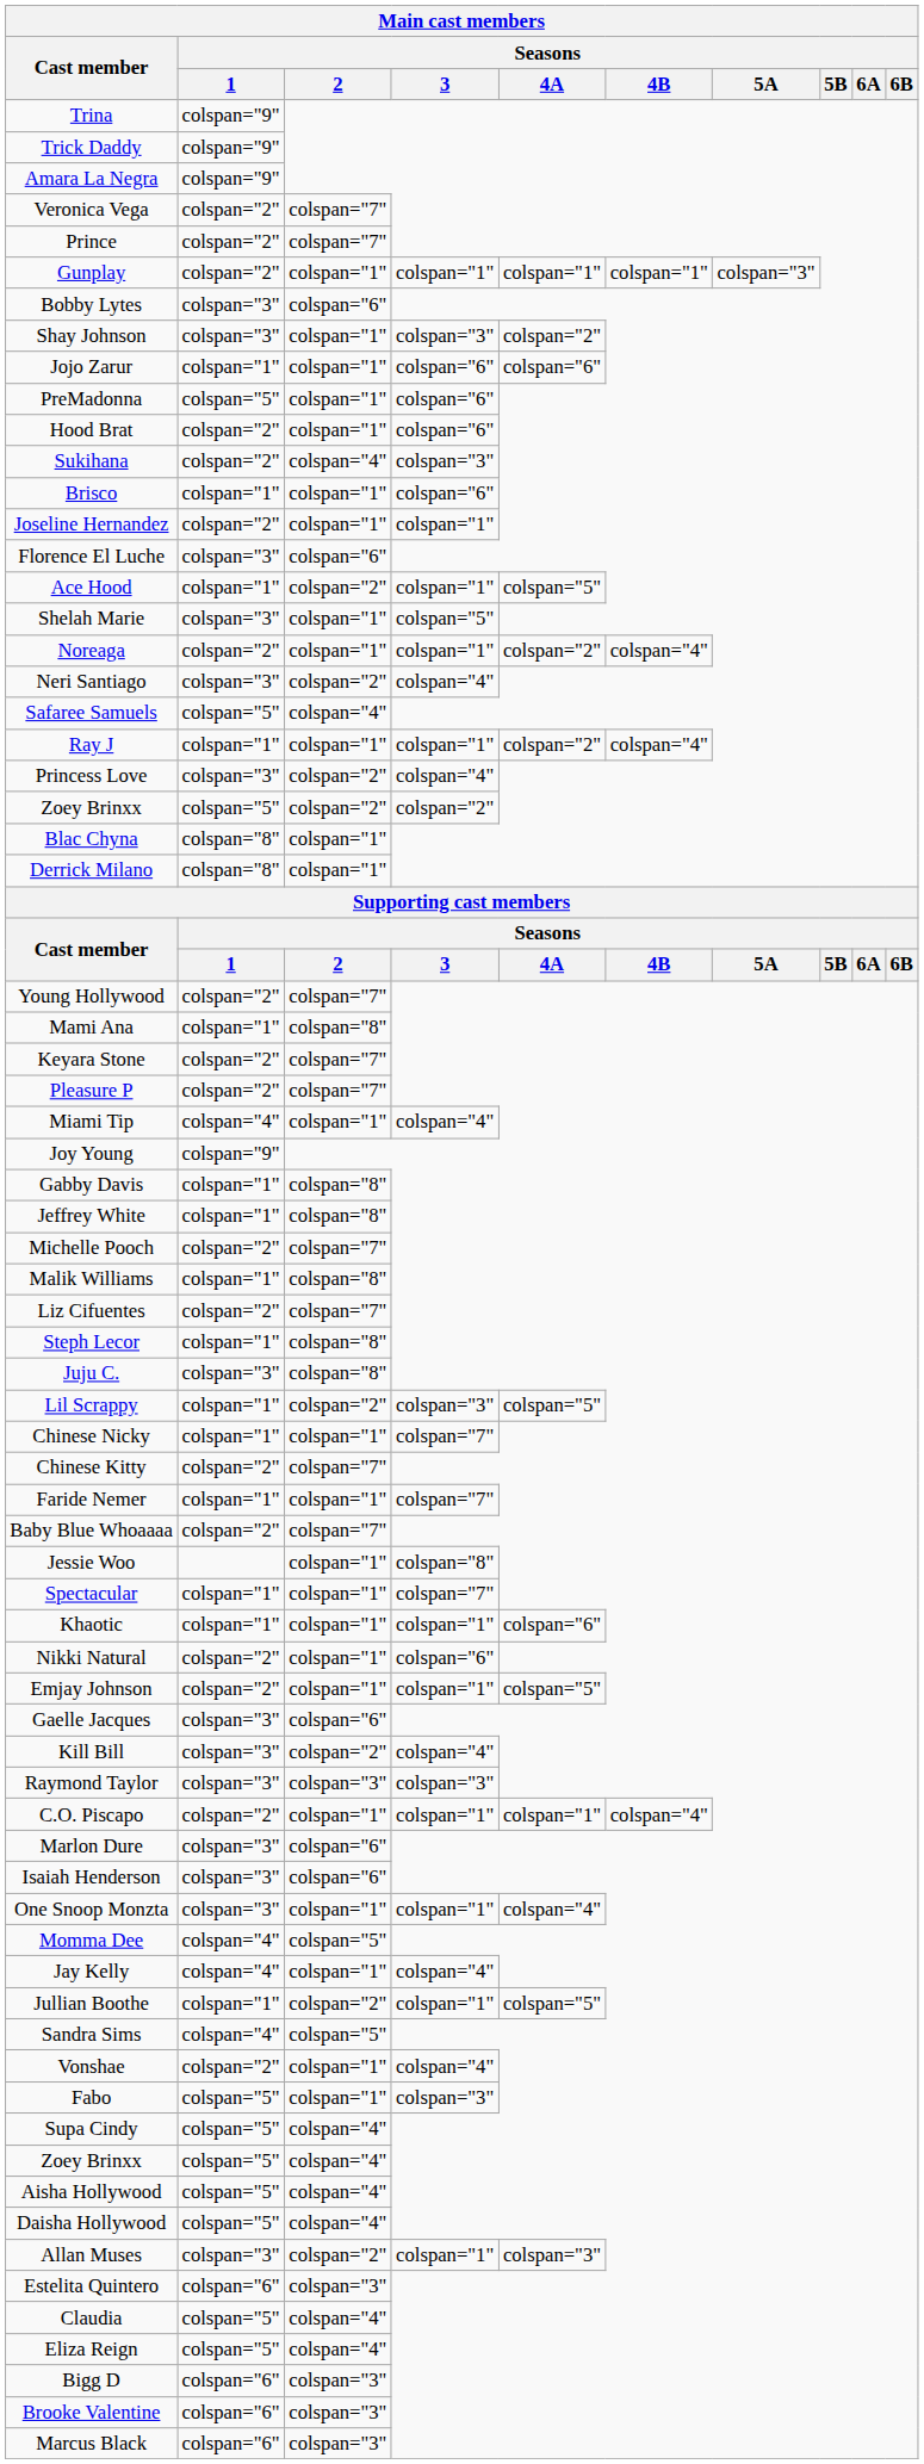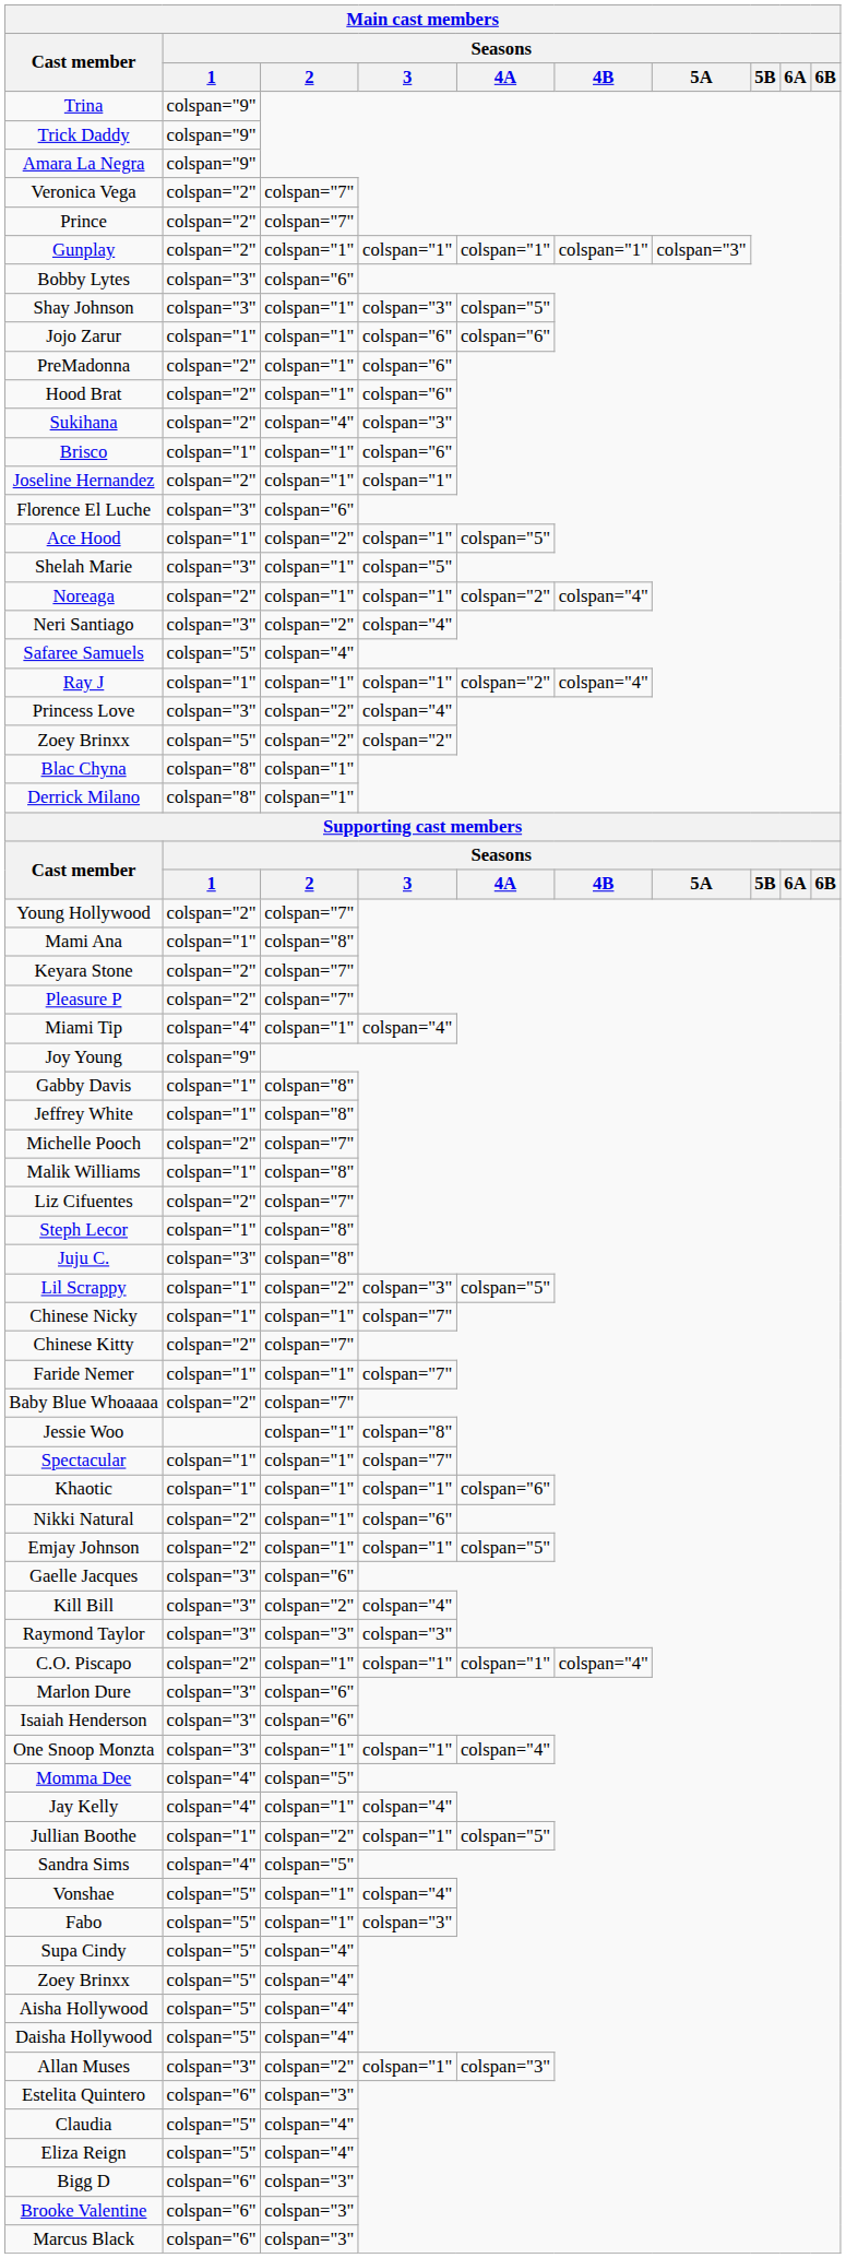Shay Johnson | Seasons / 4A: colspan="2" -> colspan="5"
PreMadonna | Seasons / 1: colspan="5" -> colspan="2"
Vonshae | Seasons / 1: colspan="2" -> colspan="5"
